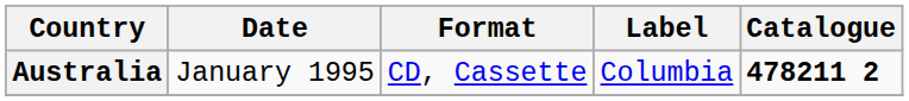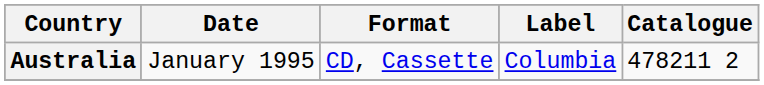Australia | Catalogue: bold -> normal
